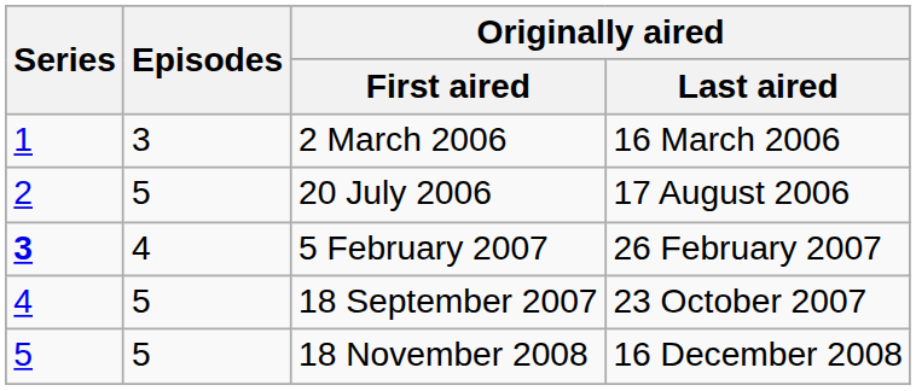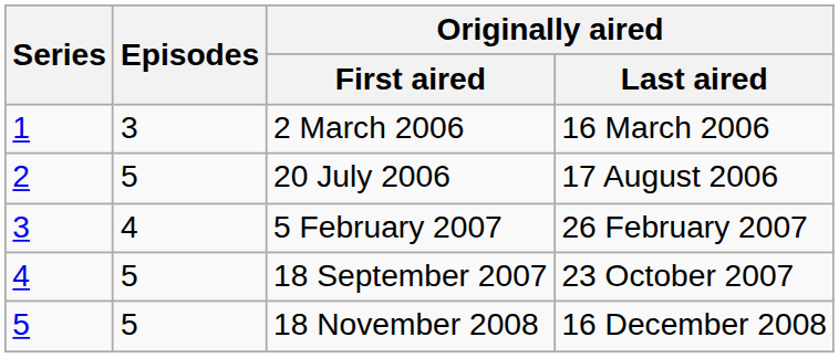5 February 2007 | Series: bold -> normal
